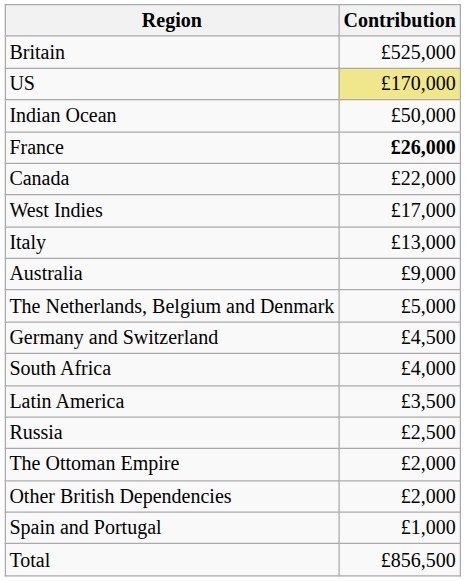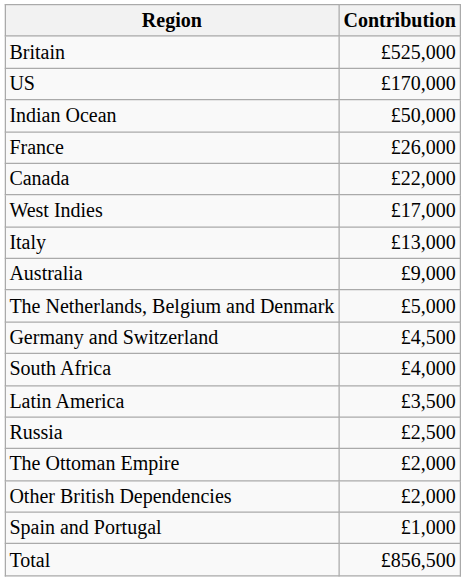US | Contribution: khaki background -> no background
France | Contribution: bold -> normal
